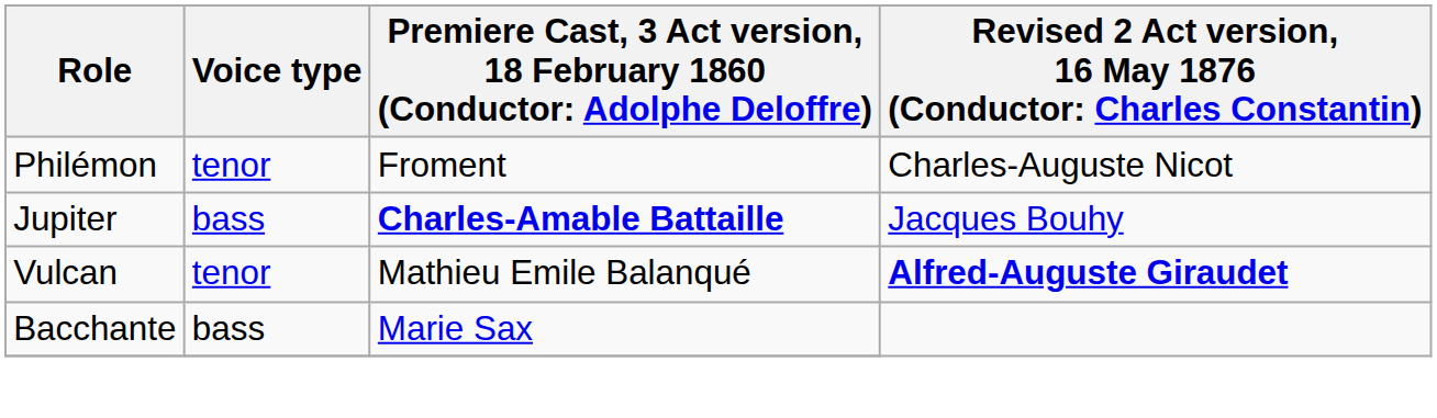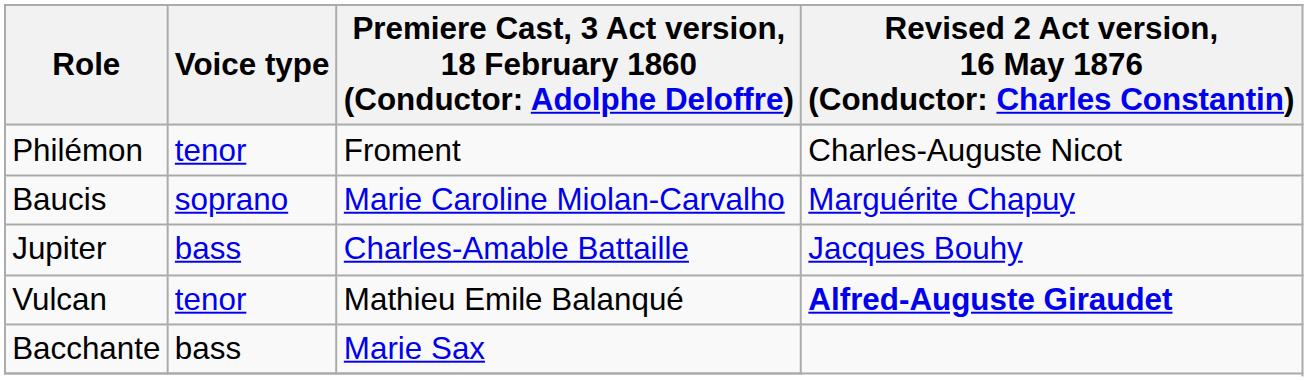+ row: Baucis | soprano | Marie Caroline Miolan-Carvalho | Marguérite Chapuy
Jupiter | column 3: bold -> normal
